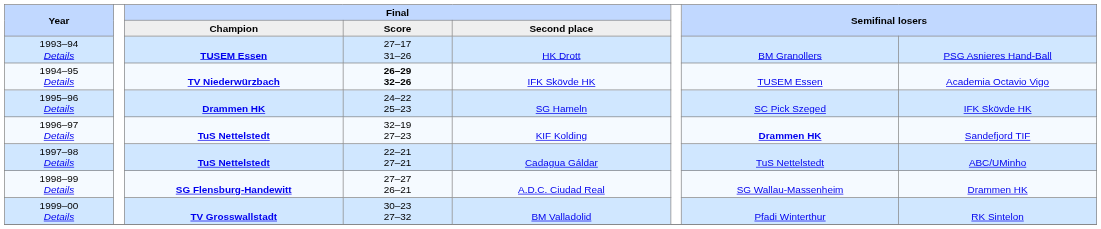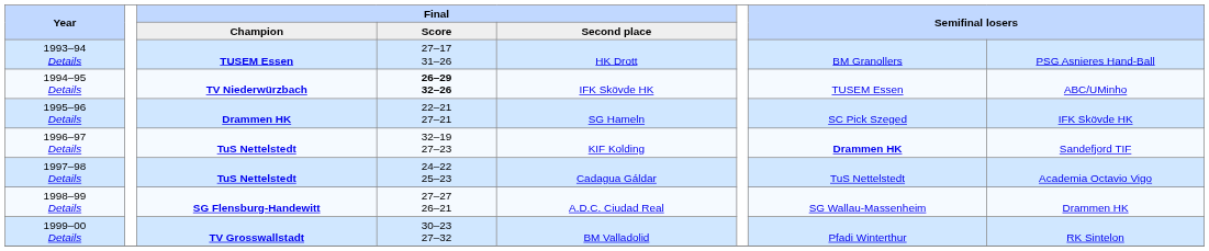1994–95 Details | column 8: Academia Octavio Vigo -> ABC/UMinho
1995–96 Details | Final / Score: 24–22 25–23 -> 22–21 27–21
1997–98 Details | Final / Score: 22–21 27–21 -> 24–22 25–23
1997–98 Details | column 8: ABC/UMinho -> Academia Octavio Vigo
